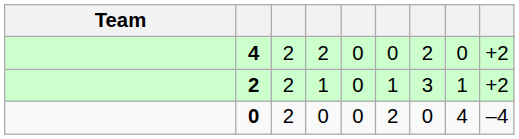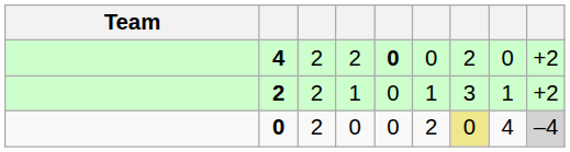row 2 | column 5: normal -> bold
row 4 | column 7: no background -> khaki background
row 4 | column 9: no background -> lightgrey background
